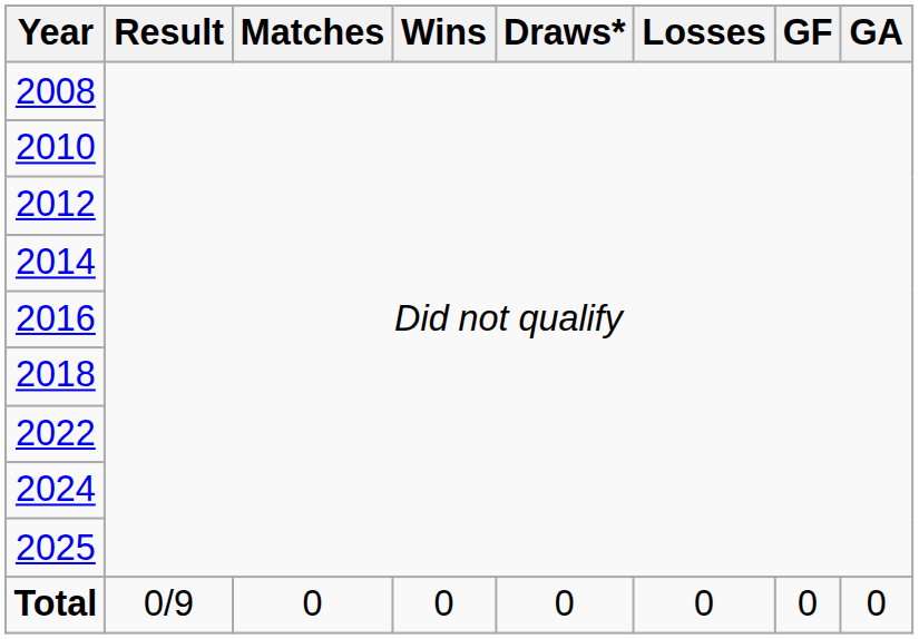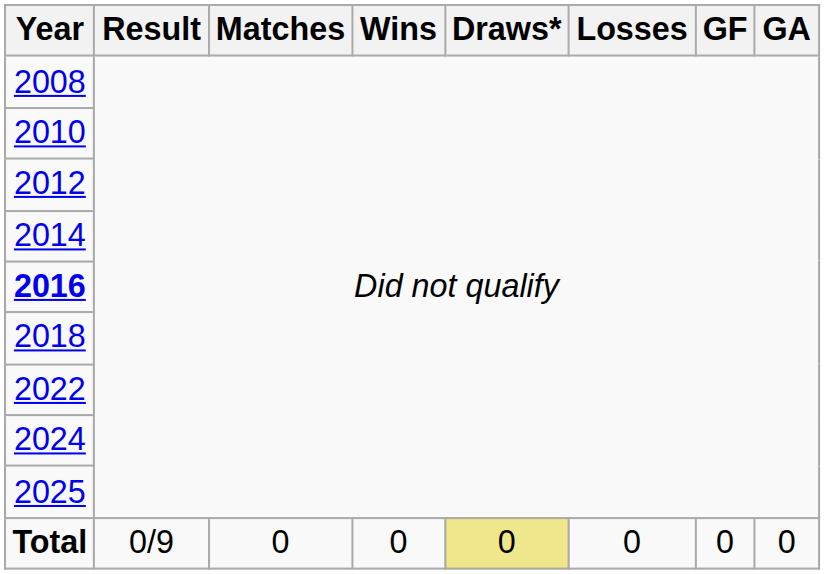2016 | Year: normal -> bold
Total | Draws*: no background -> khaki background
